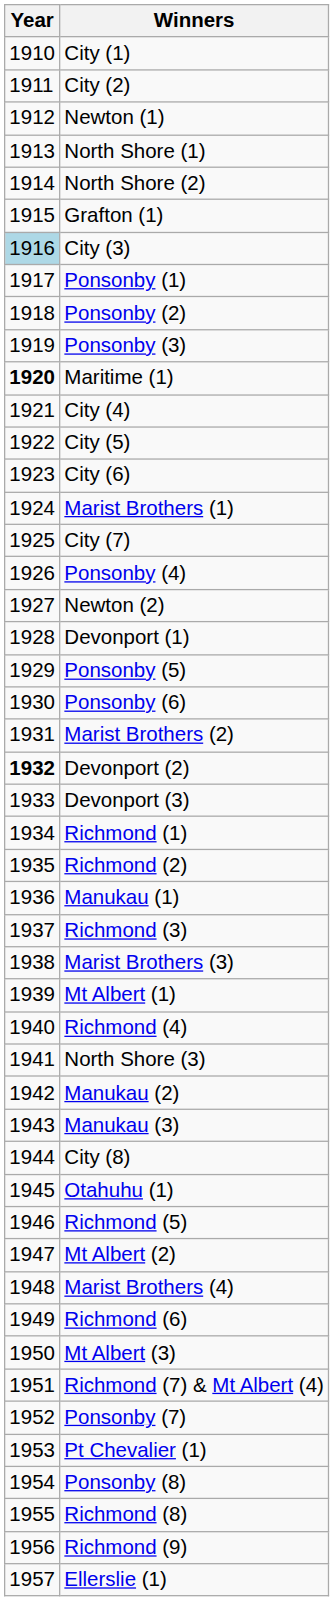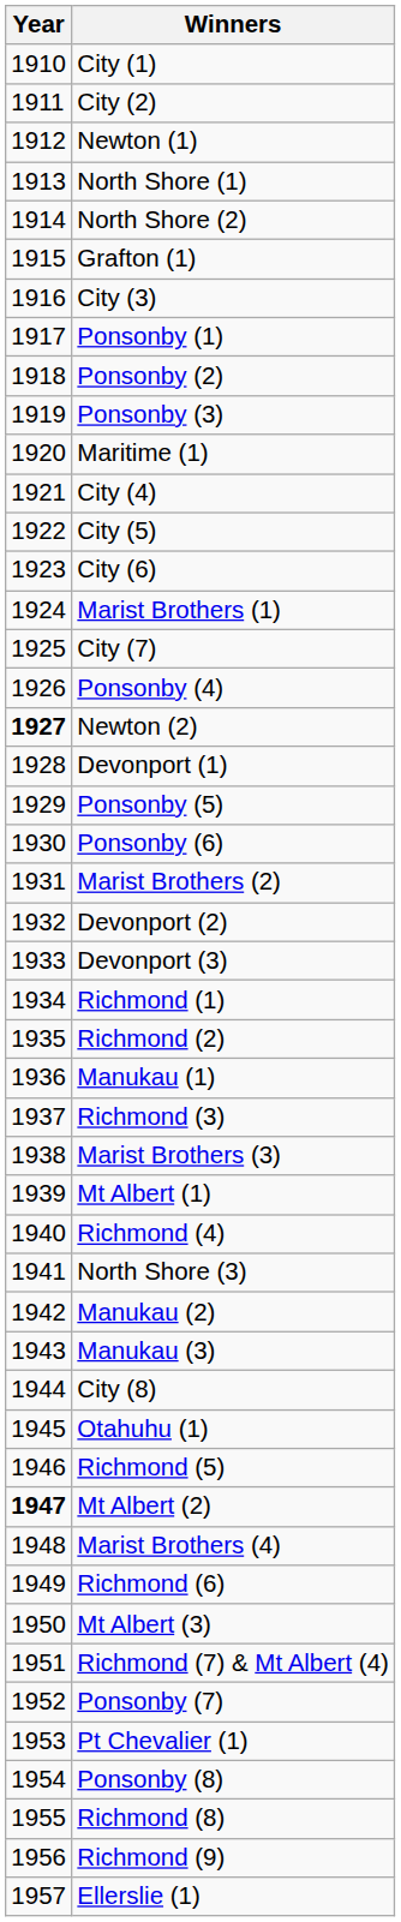City (3) | Year: lightblue background -> no background
Maritime (1) | Year: bold -> normal
Newton (2) | Year: normal -> bold
Devonport (2) | Year: bold -> normal
Mt Albert (2) | Year: normal -> bold
